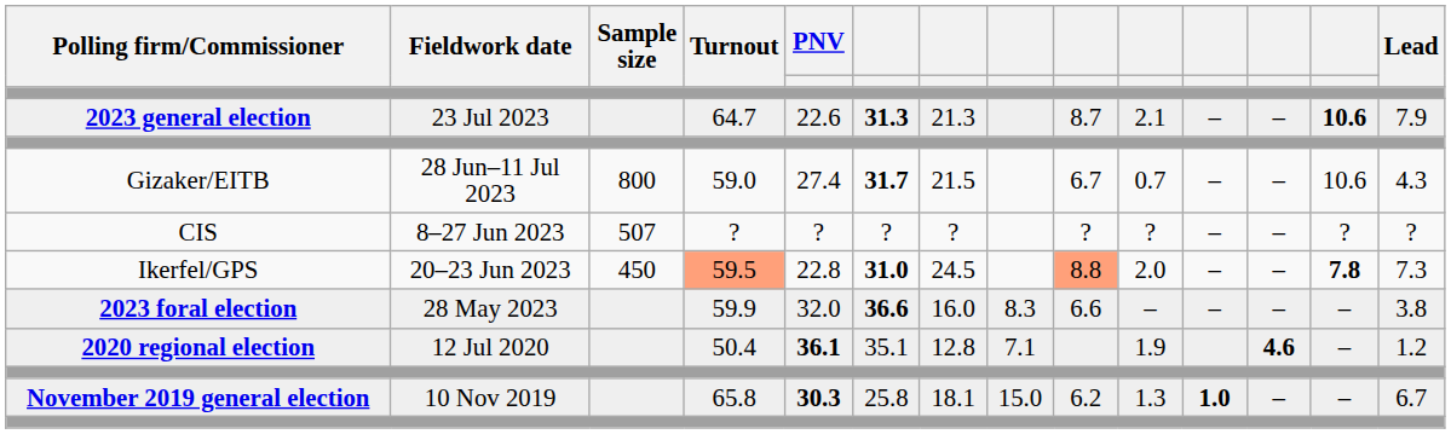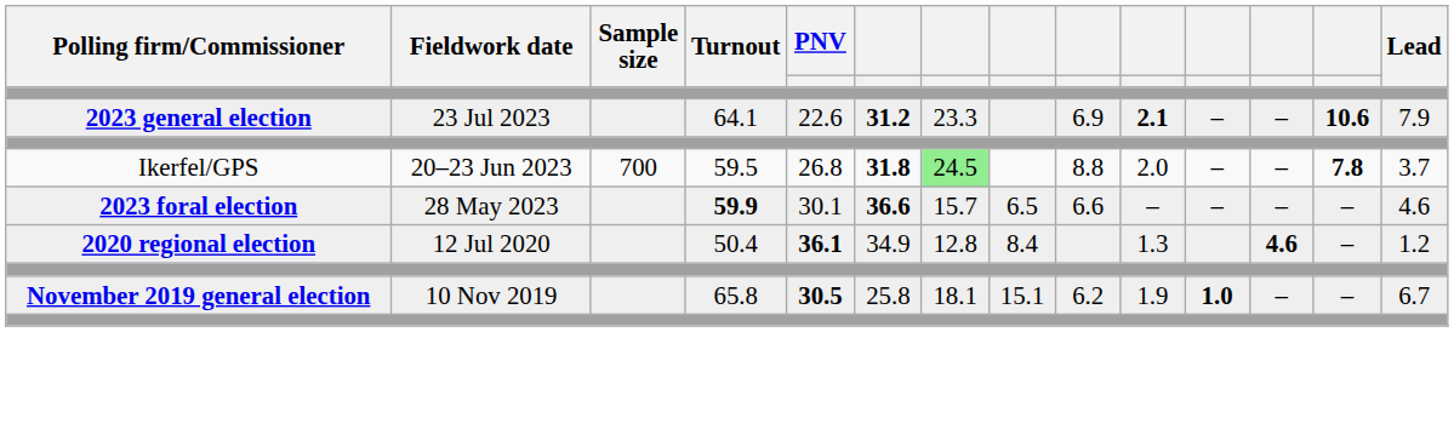2023 general election | Turnout: 64.7 -> 64.1
2023 general election | column 6: 31.3 -> 31.2
2023 general election | column 7: 21.3 -> 23.3
2023 general election | column 9: 8.7 -> 6.9
2023 general election | column 10: normal -> bold
- row: Gizaker/EITB | 28 Jun–11 Jul 2023 | 800 | 59.0 | 27.4 | 31.7 | 21.5 | 6.7 | 0.7 | – | – | 10.6 | 4.3
- row: CIS | 8–27 Jun 2023 | 507 | ? | ? | ? | ? | ? | ? | – | – | ? | ?
Ikerfel/GPS | Sample size: 450 -> 700
Ikerfel/GPS | Turnout: lightsalmon background -> no background
Ikerfel/GPS | PNV: 22.8 -> 26.8
Ikerfel/GPS | column 6: 31.0 -> 31.8
Ikerfel/GPS | column 7: no background -> lightgreen background
Ikerfel/GPS | column 9: lightsalmon background -> no background
Ikerfel/GPS | Lead: 7.3 -> 3.7
2023 foral election | Turnout: normal -> bold
2023 foral election | PNV: 32.0 -> 30.1
2023 foral election | column 7: 16.0 -> 15.7
2023 foral election | column 8: 8.3 -> 6.5
2023 foral election | Lead: 3.8 -> 4.6
2020 regional election | column 6: 35.1 -> 34.9
2020 regional election | column 8: 7.1 -> 8.4
2020 regional election | column 10: 1.9 -> 1.3
November 2019 general election | PNV: 30.3 -> 30.5
November 2019 general election | column 8: 15.0 -> 15.1
November 2019 general election | column 10: 1.3 -> 1.9
